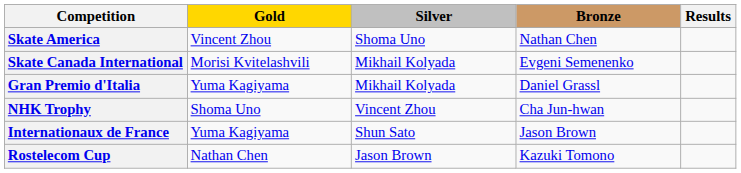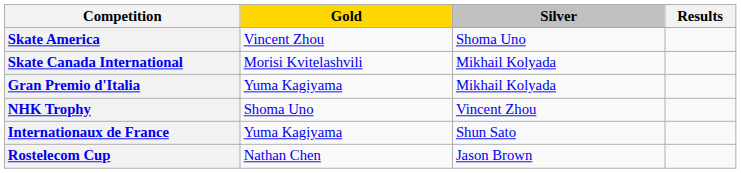- column: Bronze | Nathan Chen | Evgeni Semenenko | Daniel Grassl | Cha Jun-hwan | Jason Brown | Kazuki Tomono
